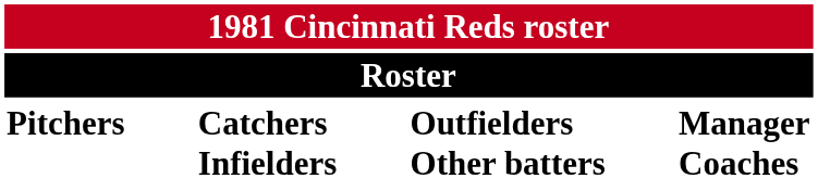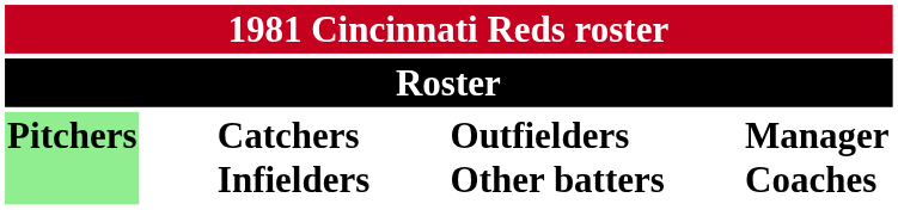Pitchers | column 1: no background -> lightgreen background
